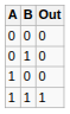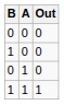columns swapped: A <-> B
